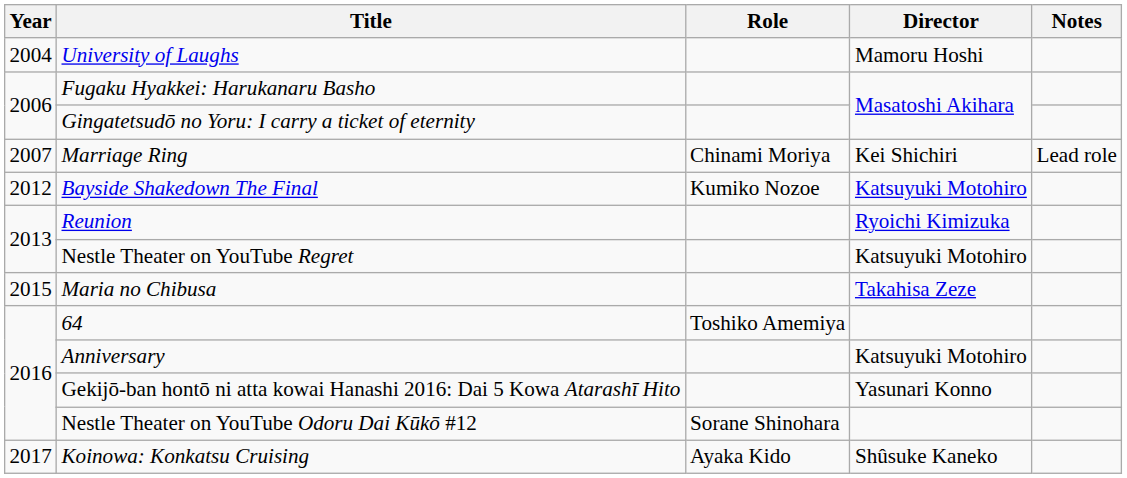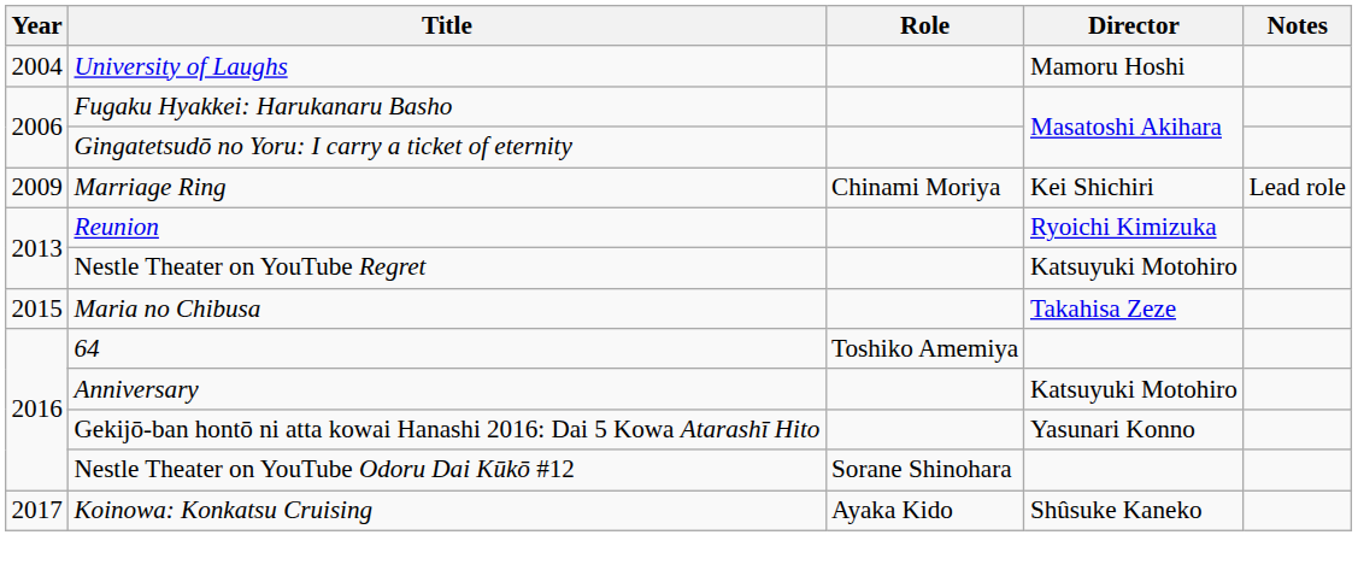Marriage Ring | Year: 2007 -> 2009
- row: 2012 | Bayside Shakedown The Final | Kumiko Nozoe | Katsuyuki Motohiro
